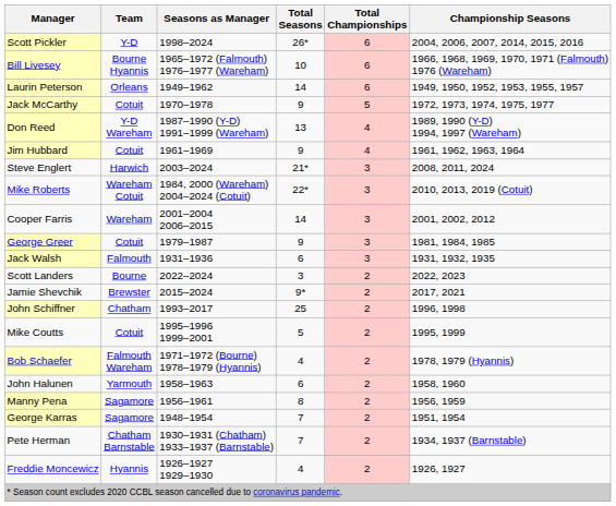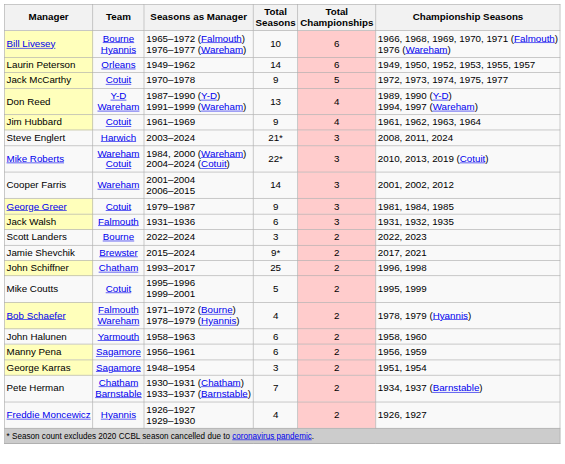- row: Scott Pickler | Y-D | 1998–2024 | 26* | 6 | 2004, 2006, 2007, 2014, 2015, 2016
Manny Pena | Total Seasons: 8 -> 6
George Karras | Total Seasons: 7 -> 3
